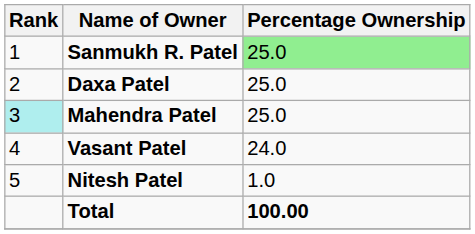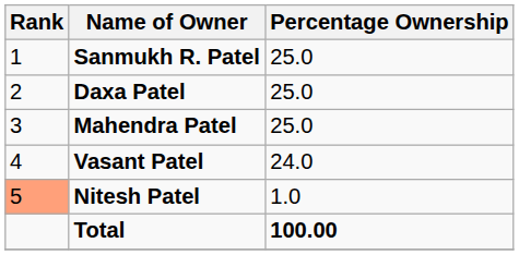Sanmukh R. Patel | Percentage Ownership: lightgreen background -> no background
Mahendra Patel | Rank: paleturquoise background -> no background
Nitesh Patel | Rank: no background -> lightsalmon background
